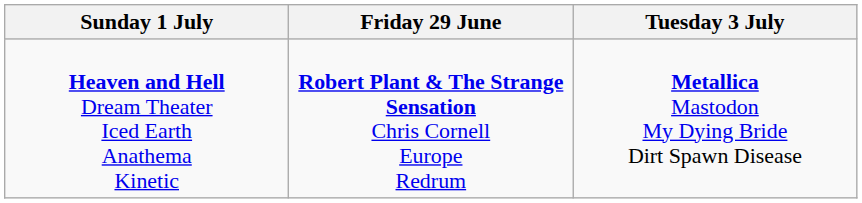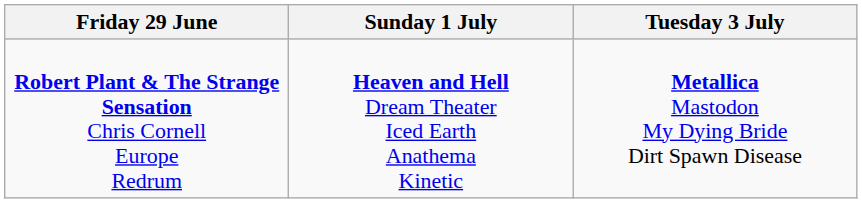columns swapped: Friday 29 June <-> Sunday 1 July
